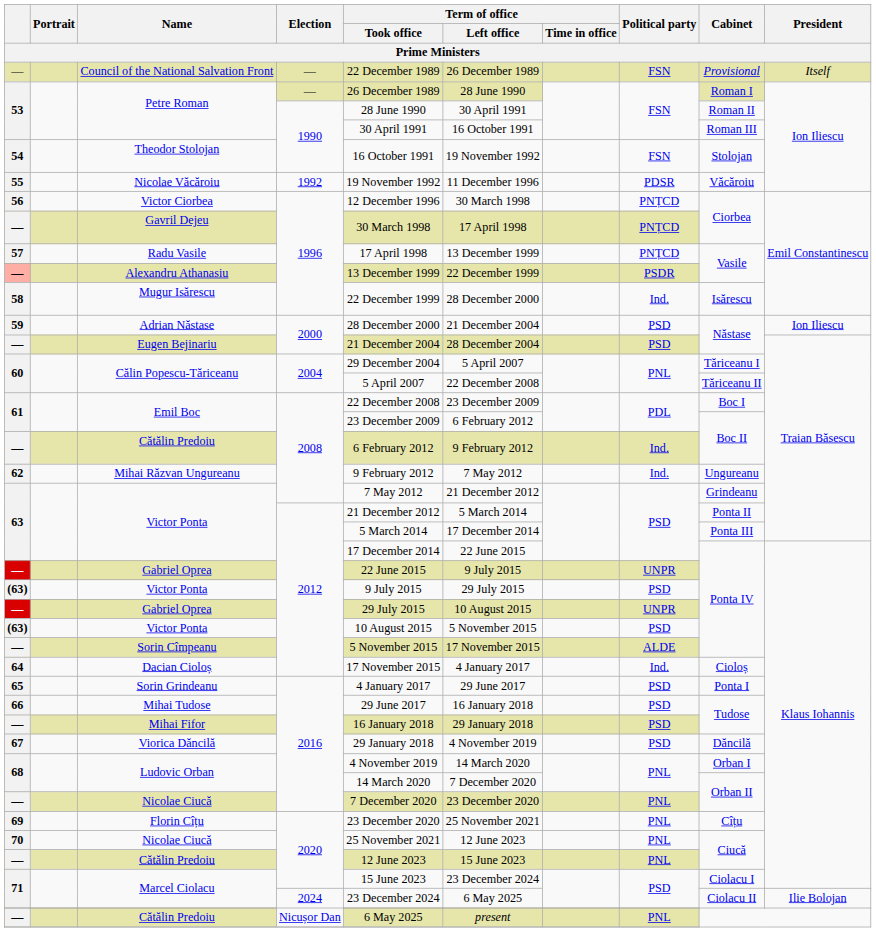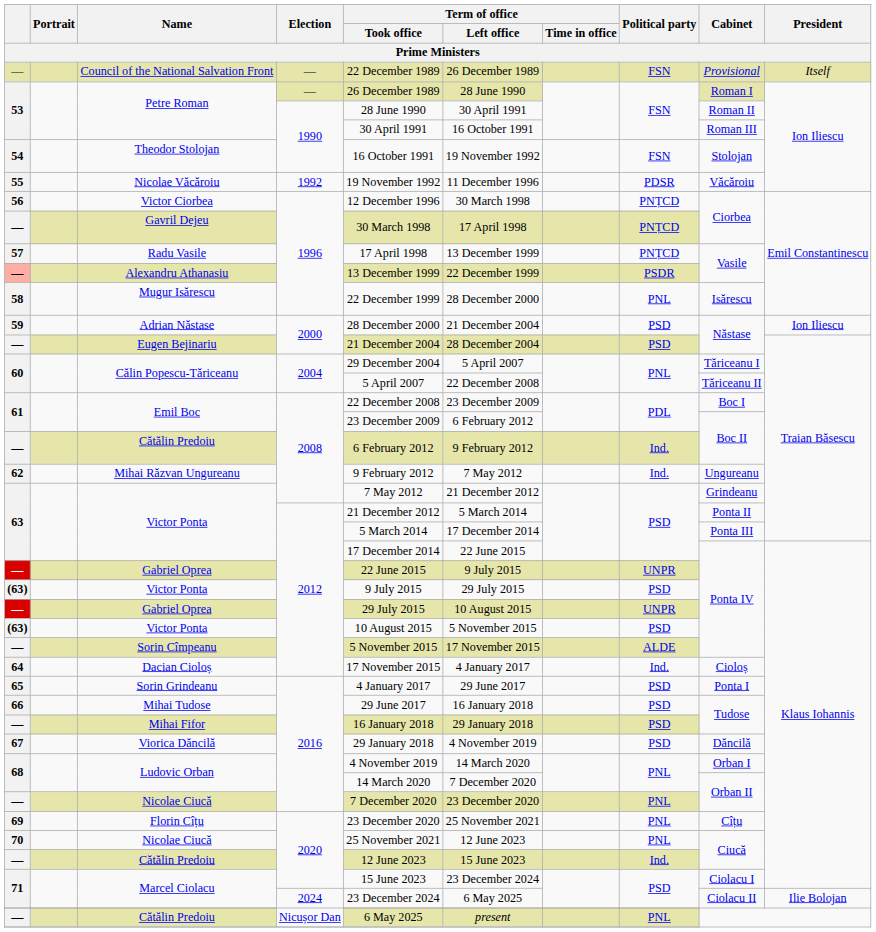Mugur Isărescu | Political party: Ind. -> PNL
Cătălin Predoiu / 2020 | Political party: PNL -> Ind.
